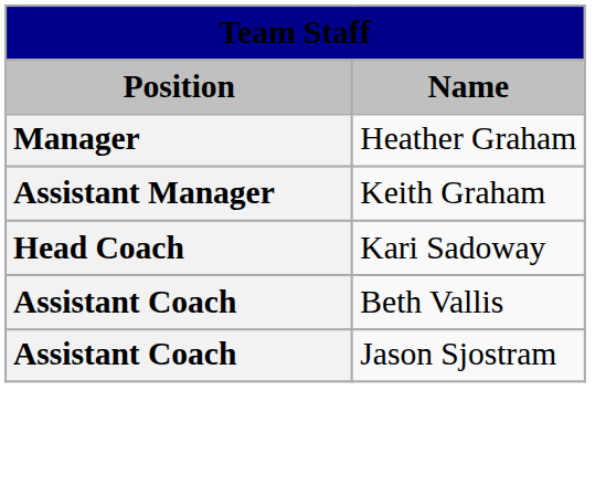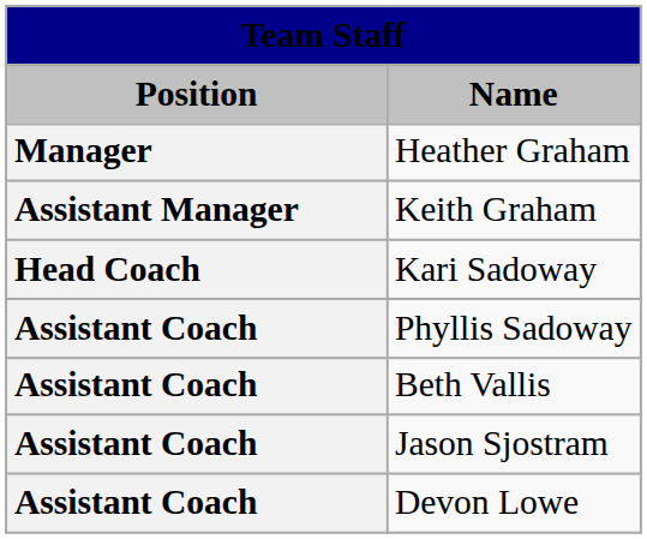+ row: Assistant Coach | Phyllis Sadoway
+ row: Assistant Coach | Devon Lowe
